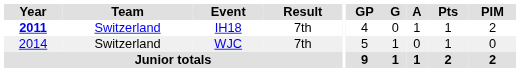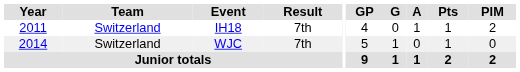IH18 | Year: bold -> normal
